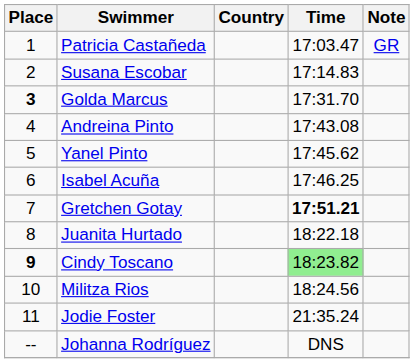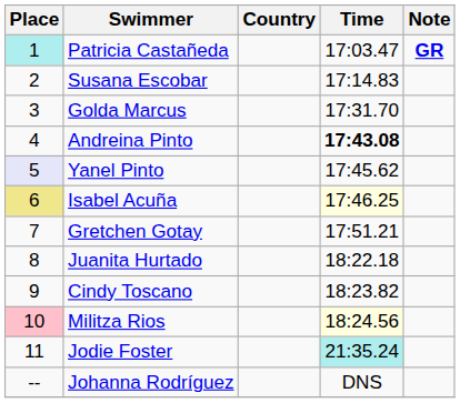Patricia Castañeda | Place: no background -> paleturquoise background
Patricia Castañeda | Note: normal -> bold
Golda Marcus | Place: bold -> normal
Andreina Pinto | Time: normal -> bold
Yanel Pinto | Place: no background -> lavender background
Isabel Acuña | Place: no background -> khaki background
Isabel Acuña | Time: no background -> lightyellow background
Gretchen Gotay | Time: bold -> normal
Cindy Toscano | Place: bold -> normal
Cindy Toscano | Time: lightgreen background -> no background
Militza Rios | Place: no background -> pink background
Militza Rios | Time: no background -> lightyellow background
Jodie Foster | Time: no background -> paleturquoise background
